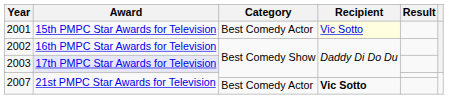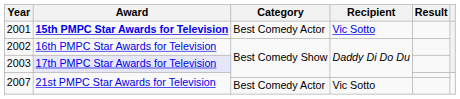2001 | Award: normal -> bold
2001 | Recipient: lightyellow background -> no background
2007 / Best Comedy Actor | Recipient: bold -> normal
